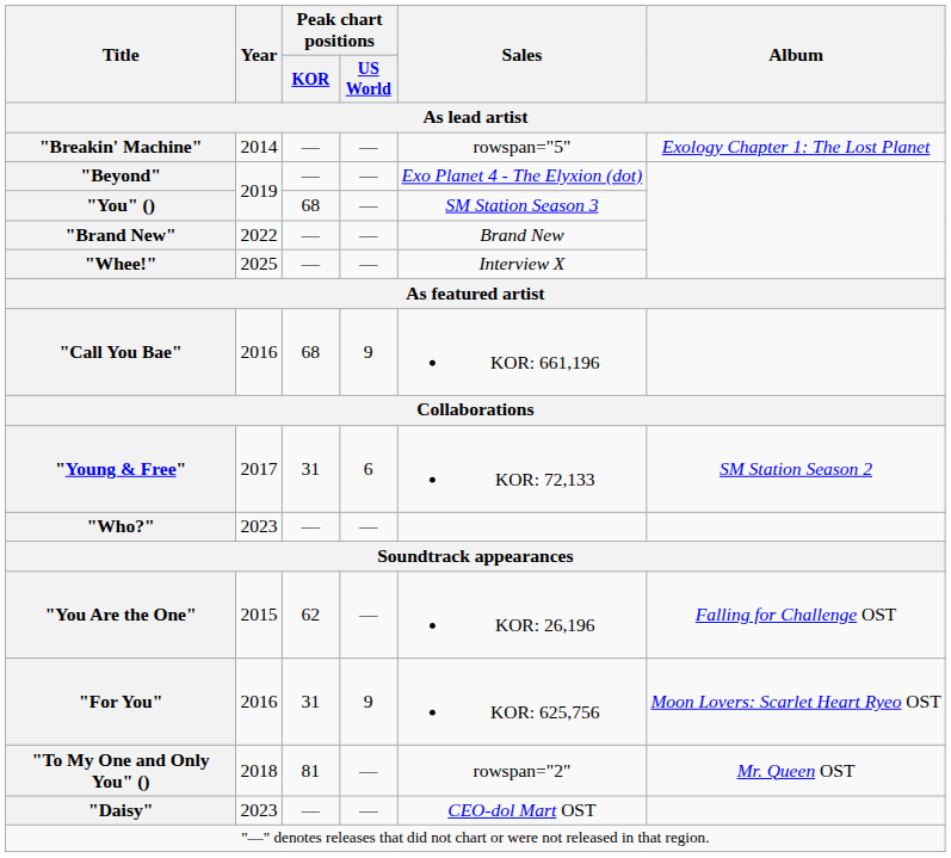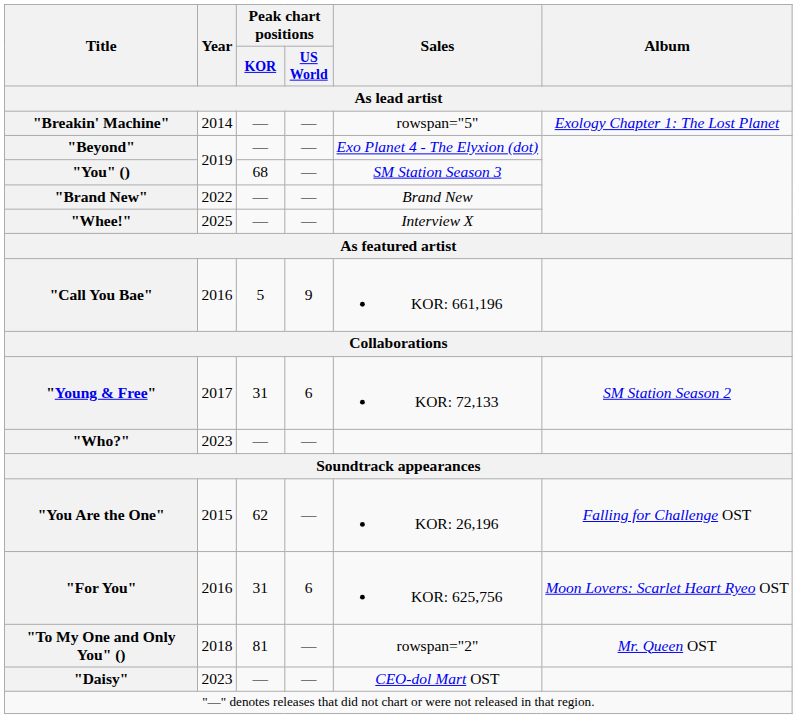"Call You Bae" | Peak chart positions / KOR: 68 -> 5
"For You" | Peak chart positions / US World: 9 -> 6
